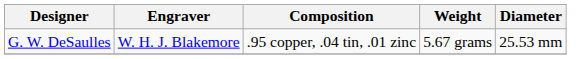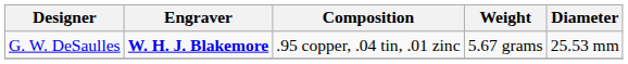G. W. DeSaulles | Engraver: normal -> bold
